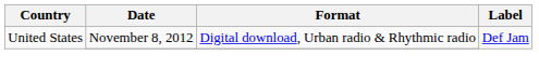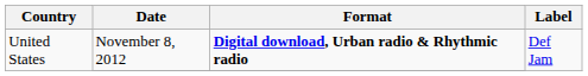United States / November 8, 2012 | Format: normal -> bold
